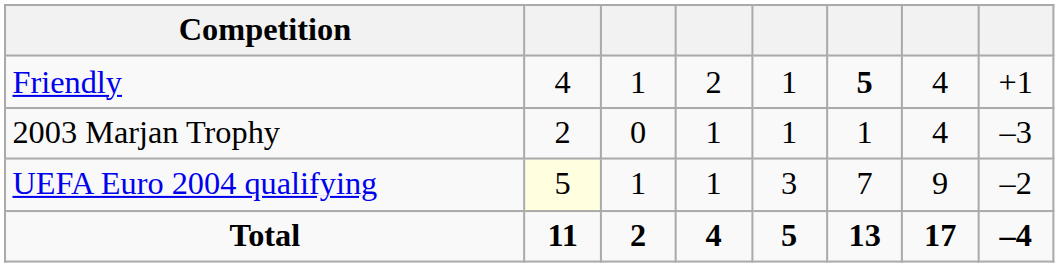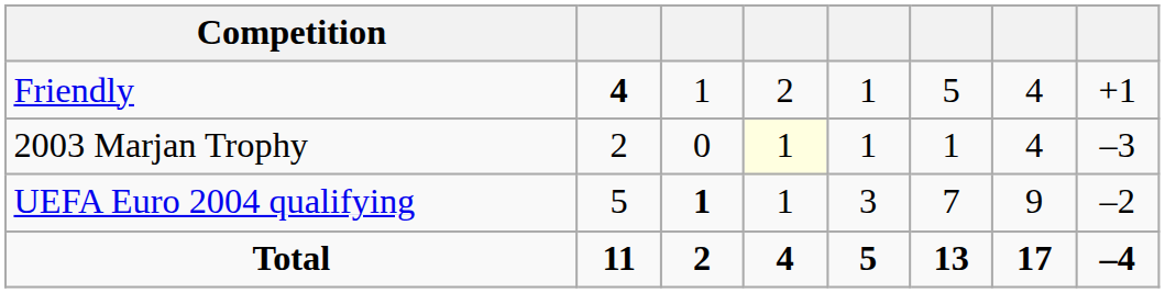Friendly | column 2: normal -> bold
Friendly | column 6: bold -> normal
2003 Marjan Trophy | column 4: no background -> lightyellow background
UEFA Euro 2004 qualifying | column 2: lightyellow background -> no background
UEFA Euro 2004 qualifying | column 3: normal -> bold
